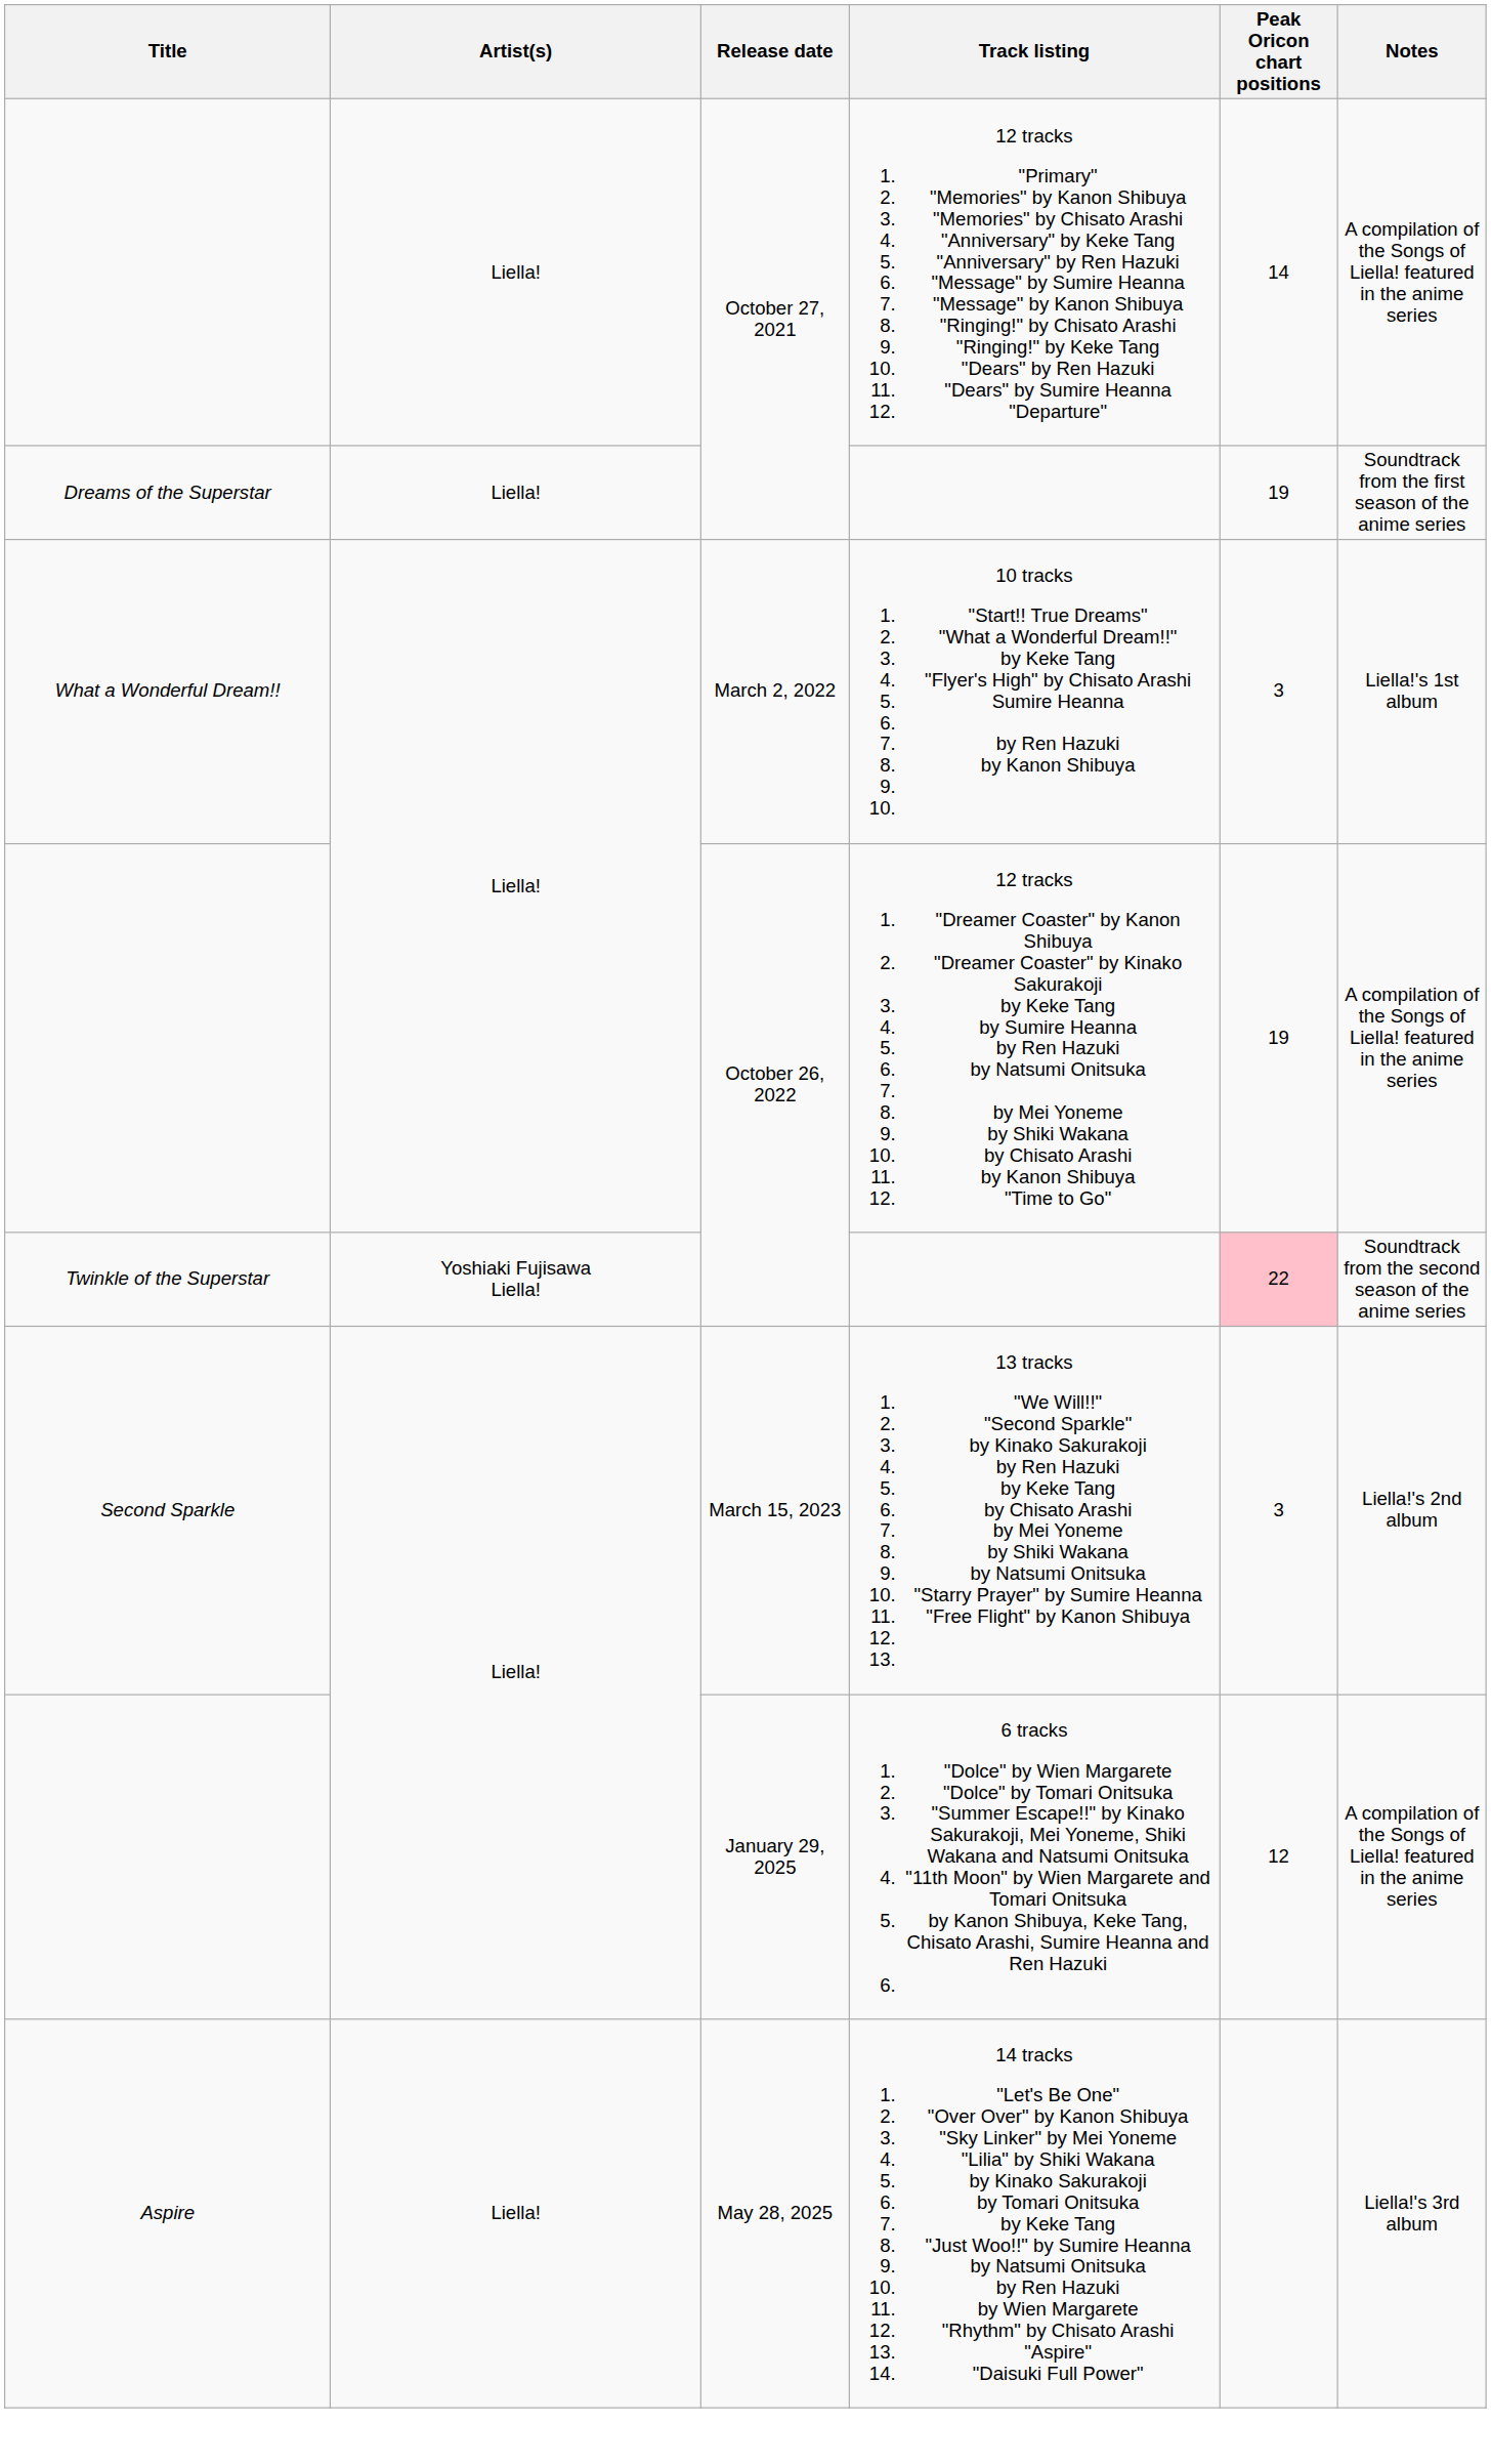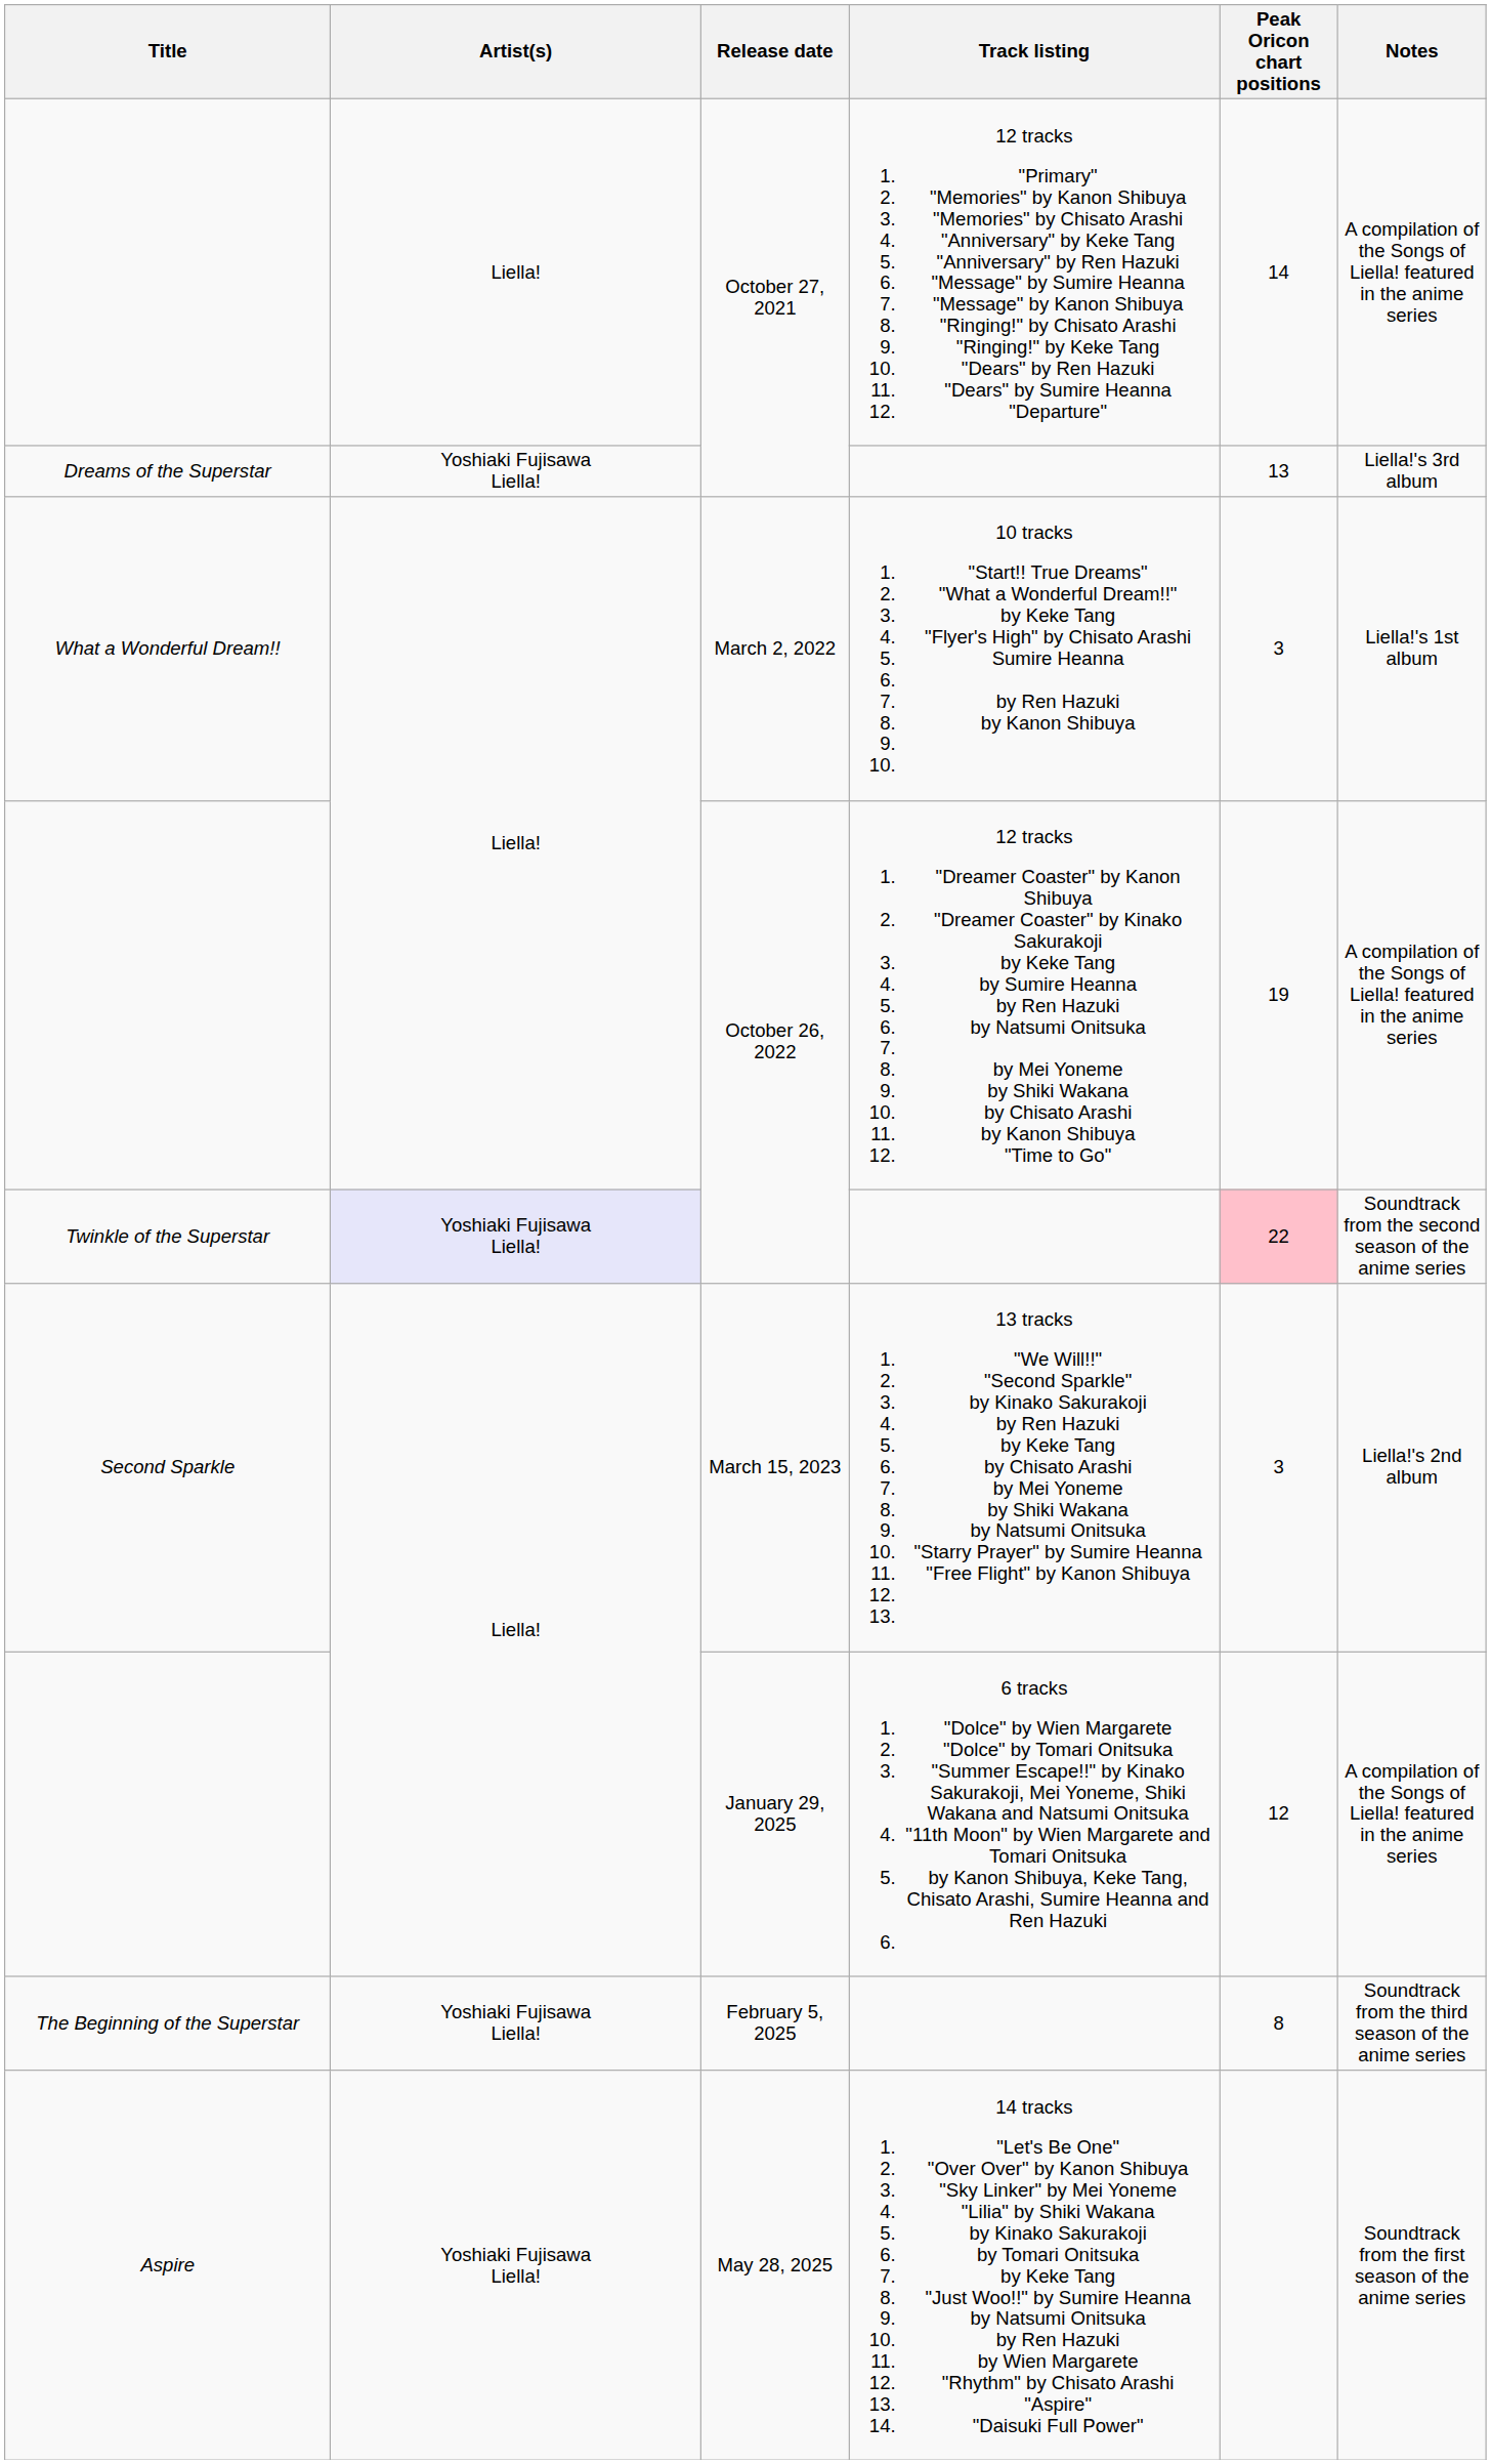Dreams of the Superstar | Artist(s): Liella! -> Yoshiaki Fujisawa Liella!
Dreams of the Superstar | Peak Oricon chart positions: 19 -> 13
Dreams of the Superstar | Notes: Soundtrack from the first season of the anime series -> Liella!'s 3rd album
Twinkle of the Superstar | Artist(s): no background -> lavender background
+ row: The Beginning of the Superstar | Yoshiaki Fujisawa Liella! | February 5, 2025 | 8 | Soundtrack from the third season of the anime series
Aspire | Artist(s): Liella! -> Yoshiaki Fujisawa Liella!
Aspire | Notes: Liella!'s 3rd album -> Soundtrack from the first season of the anime series
